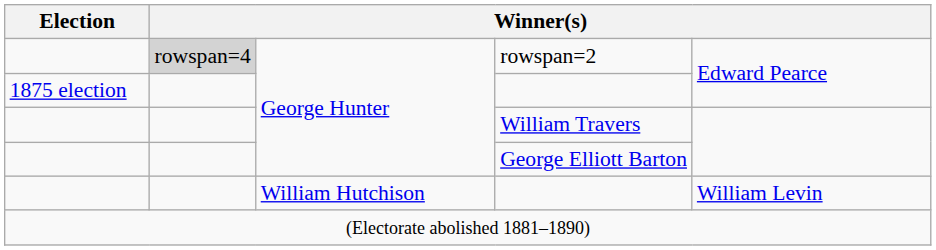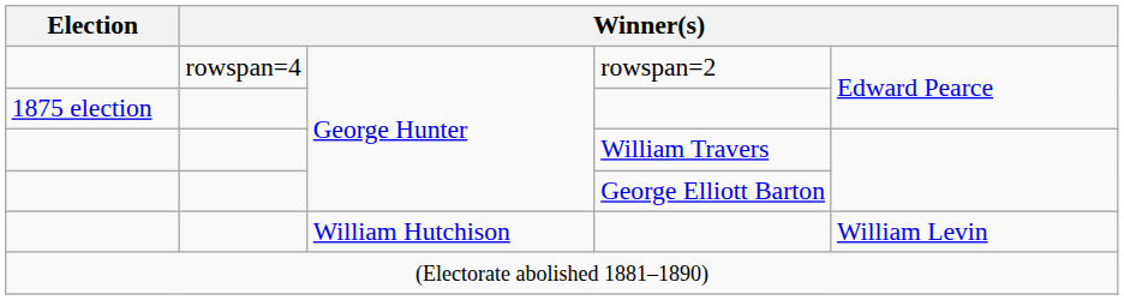rowspan=2 | column 2: lightgrey background -> no background
